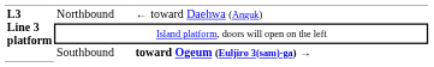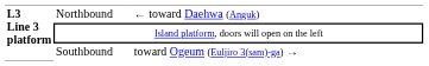Southbound | column 3: bold -> normal
